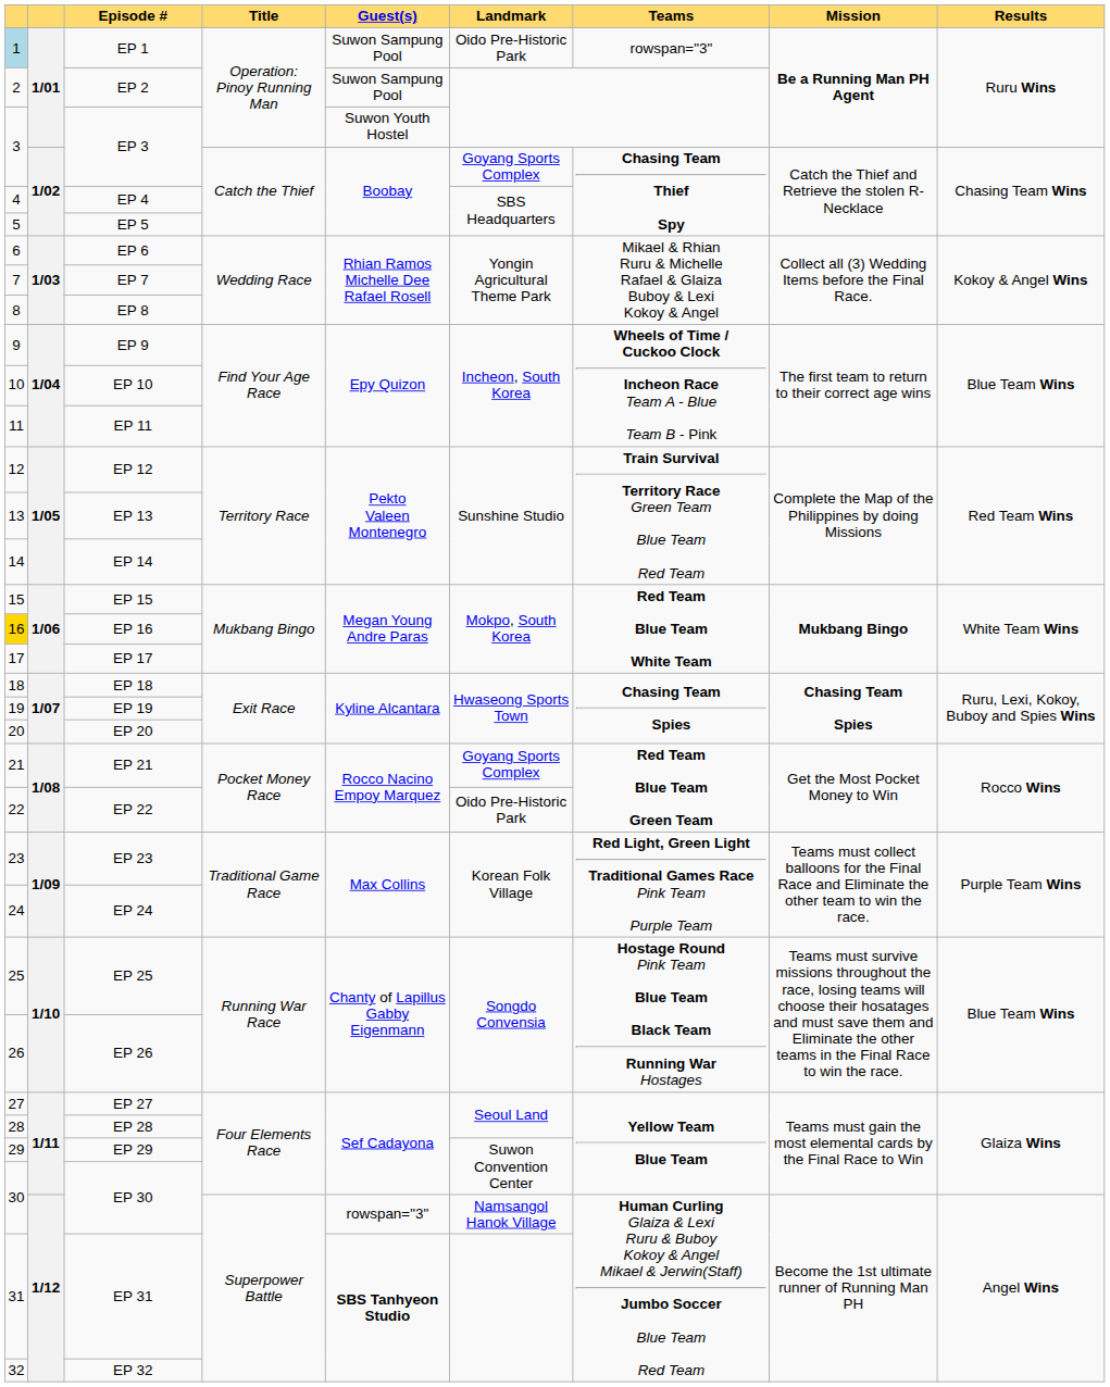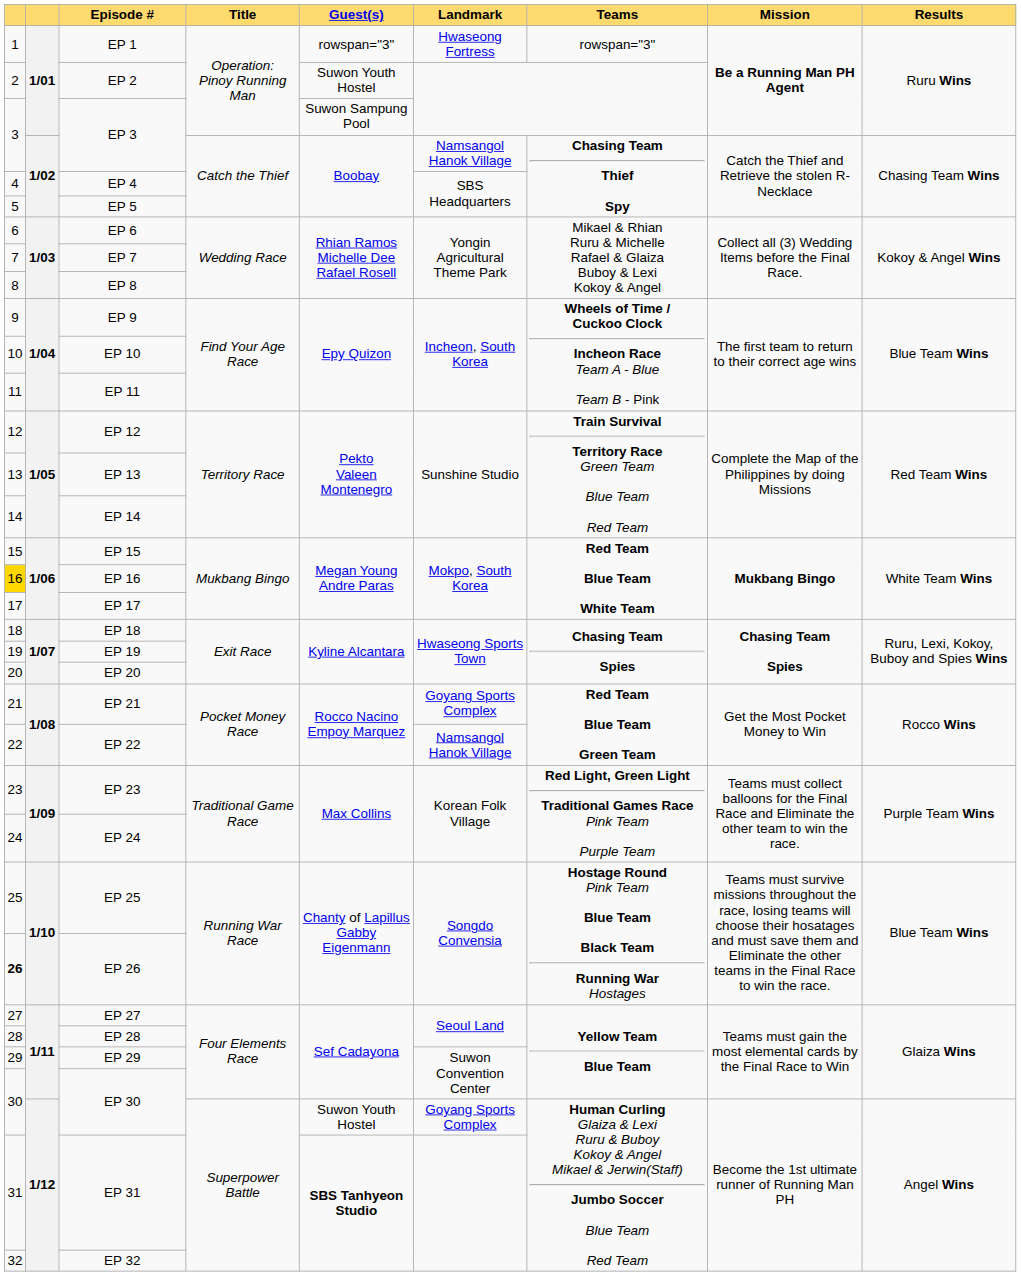EP 1 | column 1: lightblue background -> no background
EP 1 | Guest(s): Suwon Sampung Pool -> rowspan="3"
EP 1 | Landmark: Oido Pre-Historic Park -> Hwaseong Fortress
EP 2 | Guest(s): Suwon Sampung Pool -> Suwon Youth Hostel
1/01 / EP 3 | Guest(s): Suwon Youth Hostel -> Suwon Sampung Pool
1/02 / EP 3 | Landmark: Goyang Sports Complex -> Namsangol Hanok Village
EP 22 | Landmark: Oido Pre-Historic Park -> Namsangol Hanok Village
EP 26 | column 1: normal -> bold
1/12 / EP 30 | Guest(s): rowspan="3" -> Suwon Youth Hostel
1/12 / EP 30 | Landmark: Namsangol Hanok Village -> Goyang Sports Complex
